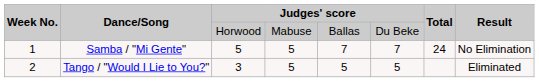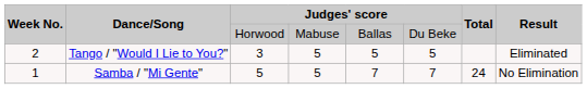rows swapped: Samba / "Mi Gente" <-> Tango / "Would I Lie to You?"
